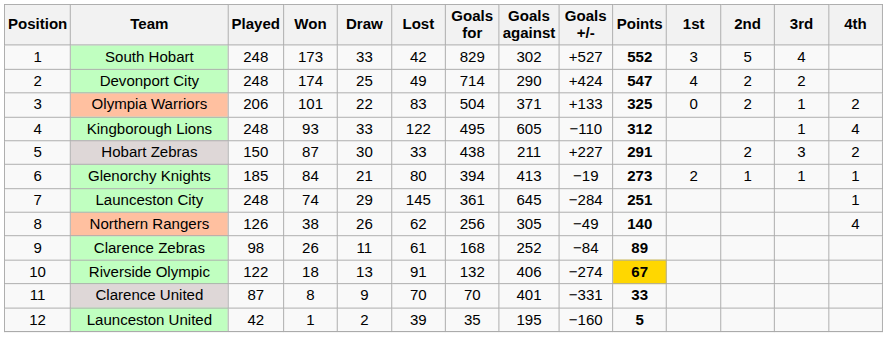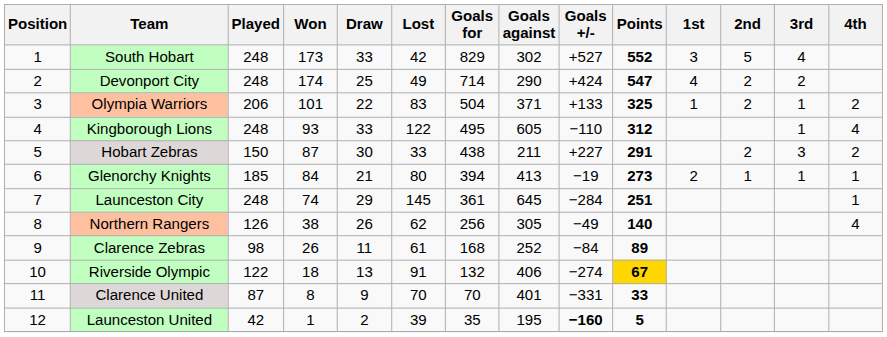Olympia Warriors | 1st: 0 -> 1
Launceston United | Goals +/-: normal -> bold
